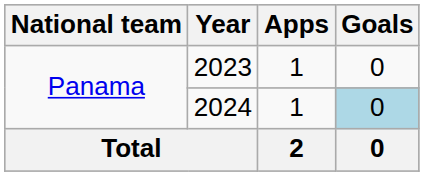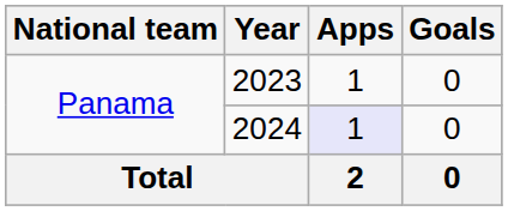2024 | Apps: no background -> lavender background
2024 | Goals: lightblue background -> no background
